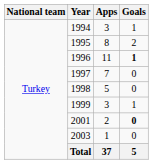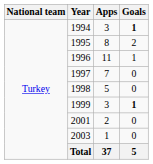1994 | Goals: normal -> bold
1996 | Goals: bold -> normal
1999 | Goals: normal -> bold
2001 | Goals: bold -> normal
